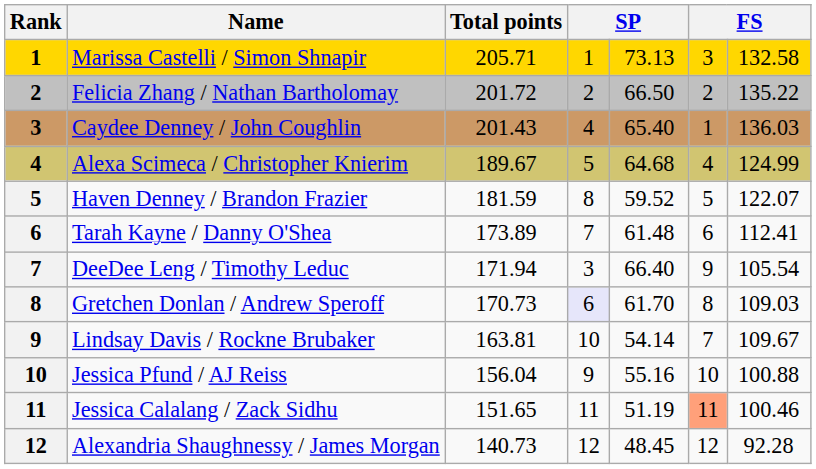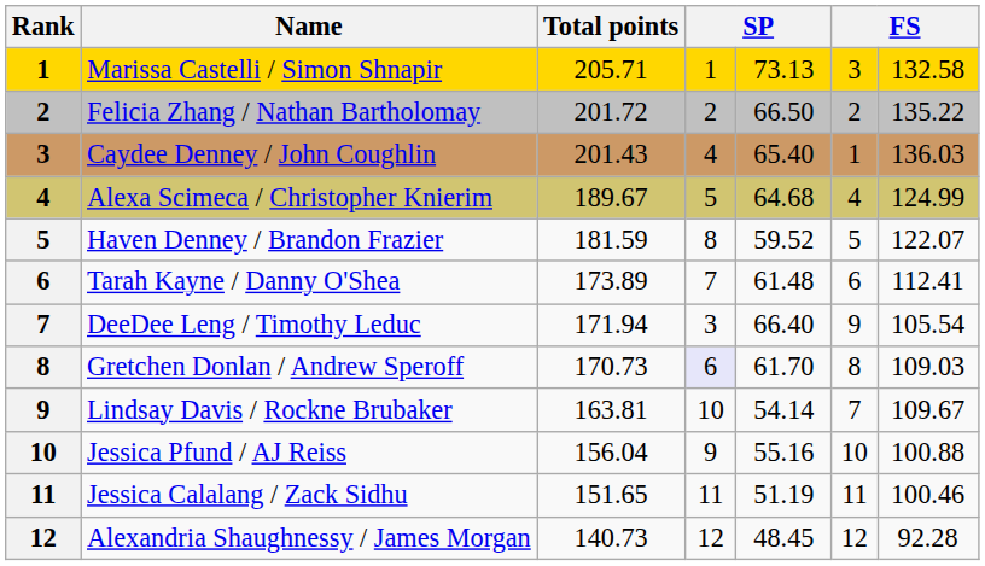Jessica Calalang / Zack Sidhu | column 6: lightsalmon background -> no background
